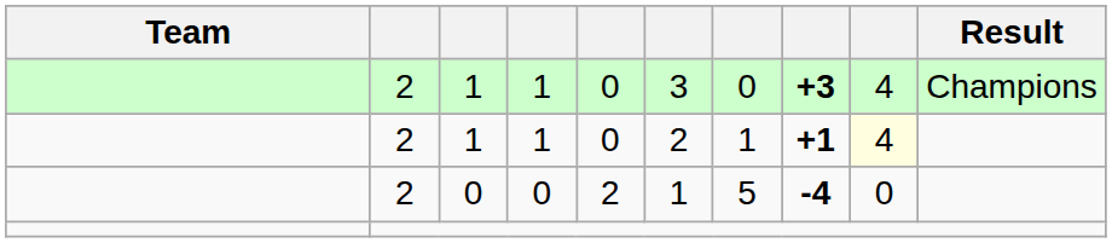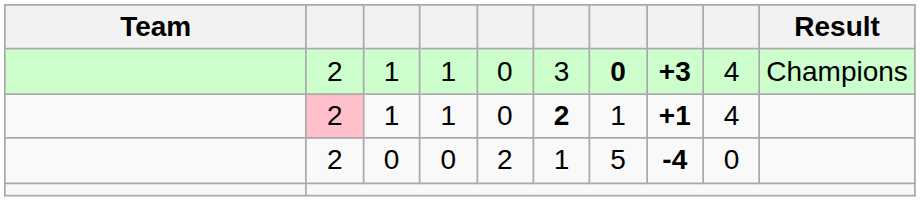row 2 | column 7: normal -> bold
row 3 | column 2: no background -> pink background
row 3 | column 6: normal -> bold
row 3 | column 9: lightyellow background -> no background
